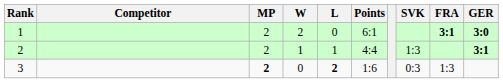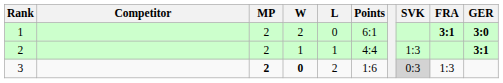3 | W: normal -> bold
3 | L: bold -> normal
3 | SVK: no background -> lightgrey background
